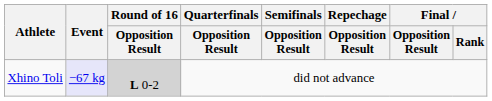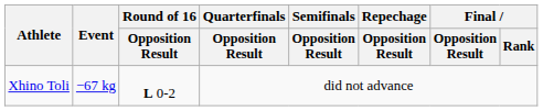Xhino Toli | Event: lavender background -> no background
Xhino Toli | Round of 16 / Opposition Result: lightgrey background -> no background
